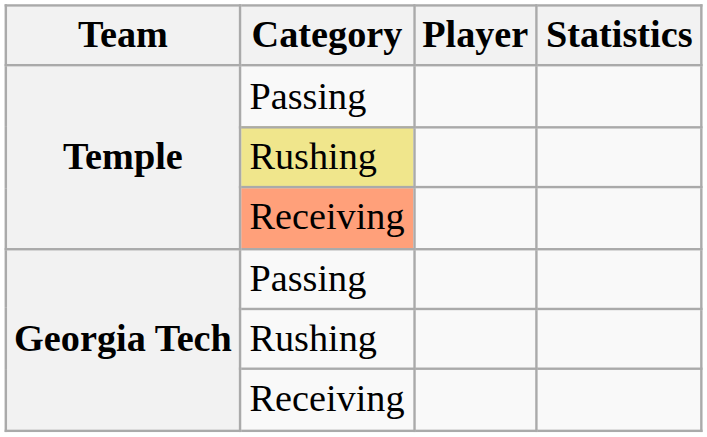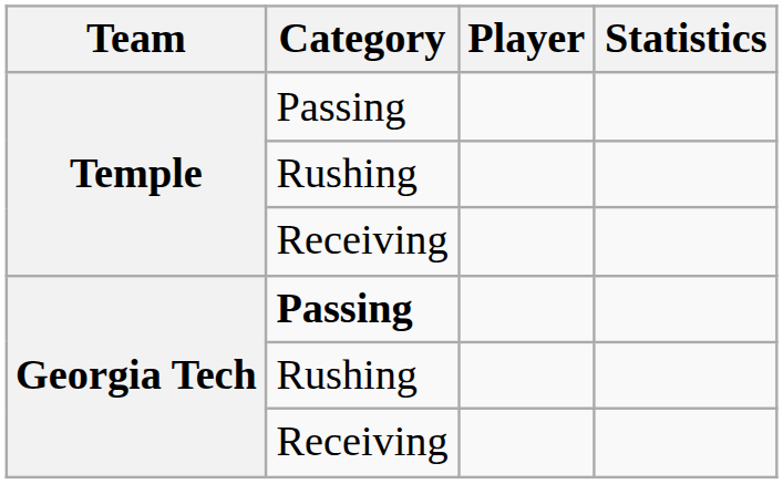Temple / Rushing | Category: khaki background -> no background
Temple / Receiving | Category: lightsalmon background -> no background
Georgia Tech / Passing | Category: normal -> bold
